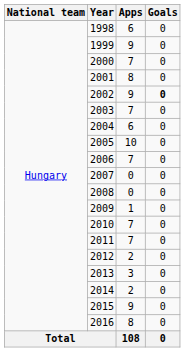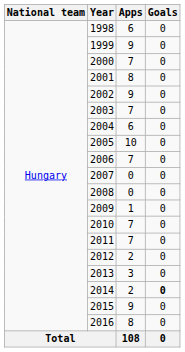2002 | Goals: bold -> normal
2014 | Goals: normal -> bold
